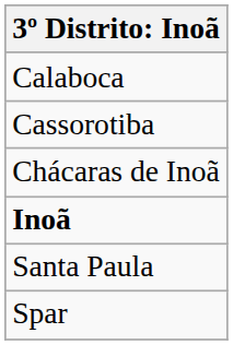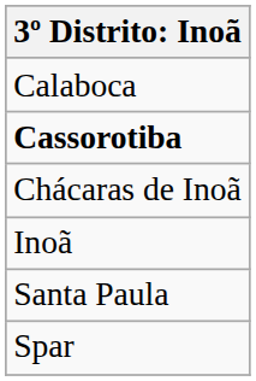row 3 | column 1: normal -> bold
row 5 | column 1: bold -> normal
